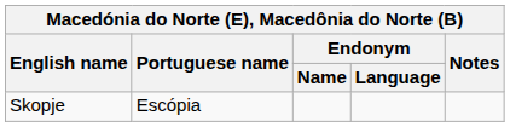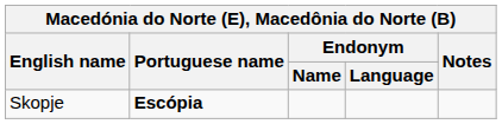Skopje | Portuguese name: normal -> bold
